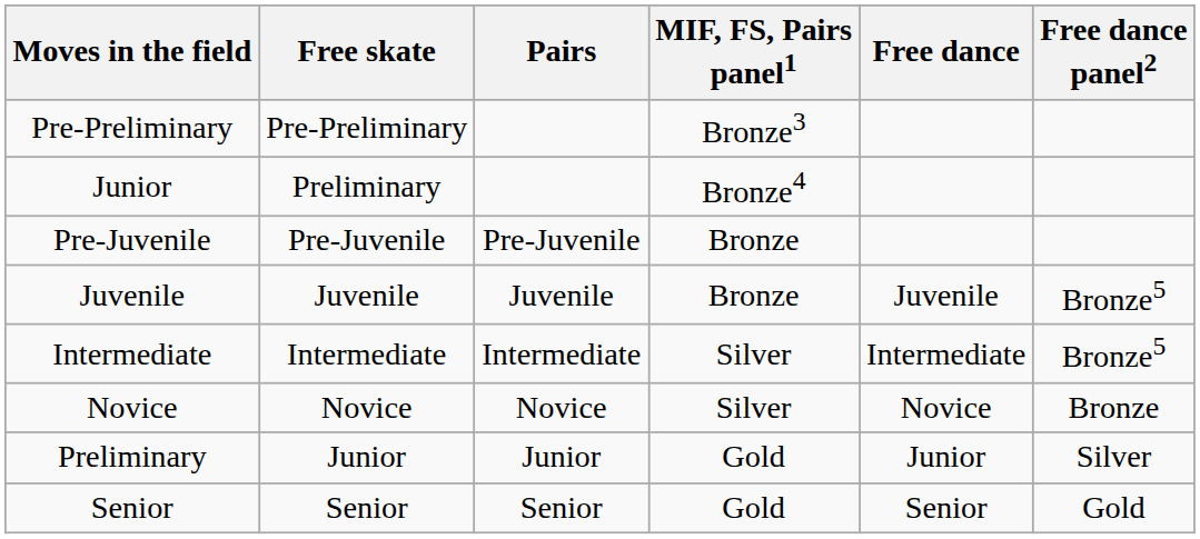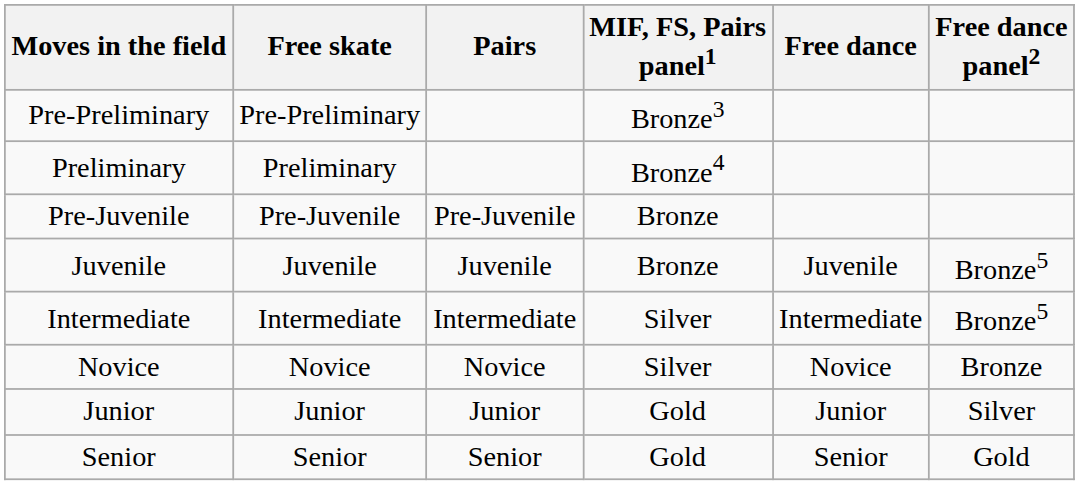row 3 | Moves in the field: Junior -> Preliminary
row 8 | Moves in the field: Preliminary -> Junior
